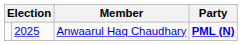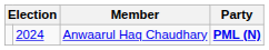Anwaarul Haq Chaudhary | column 2: 2025 -> 2024
